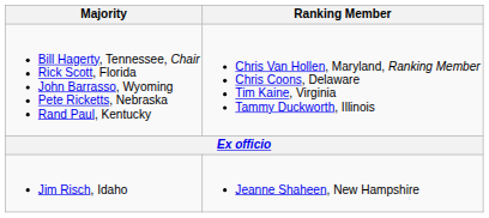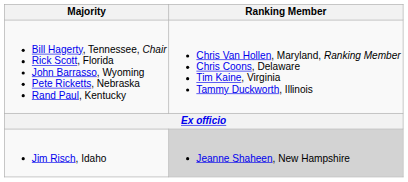Jim Risch, Idaho | Ranking Member: no background -> lightgrey background
